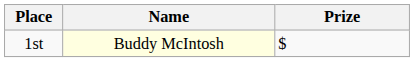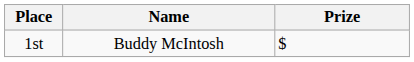1st | Name: lightyellow background -> no background
